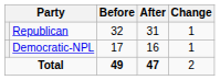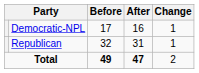rows swapped: Republican <-> Democratic-NPL
